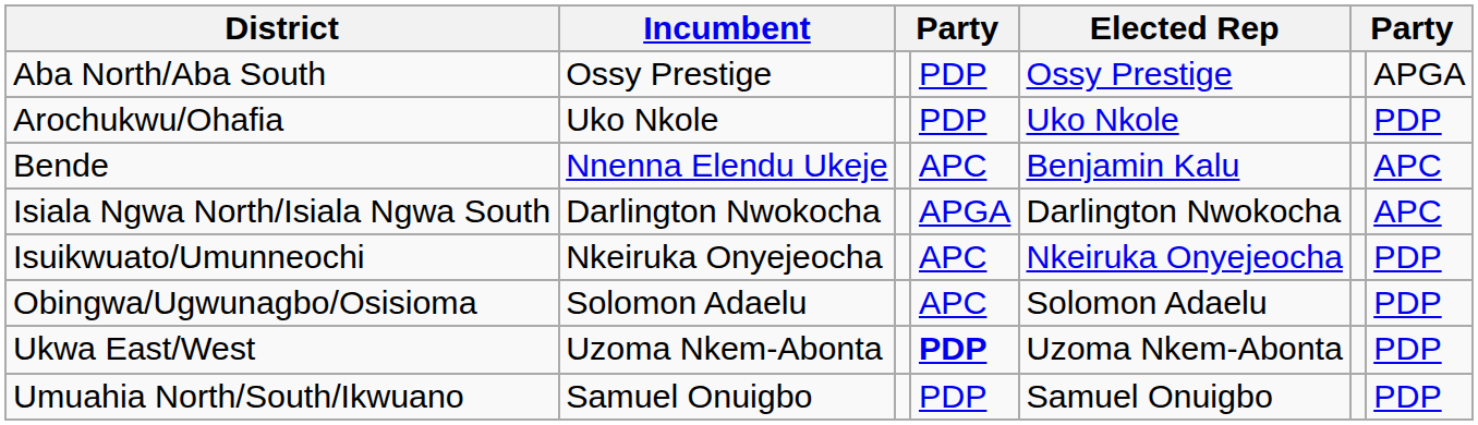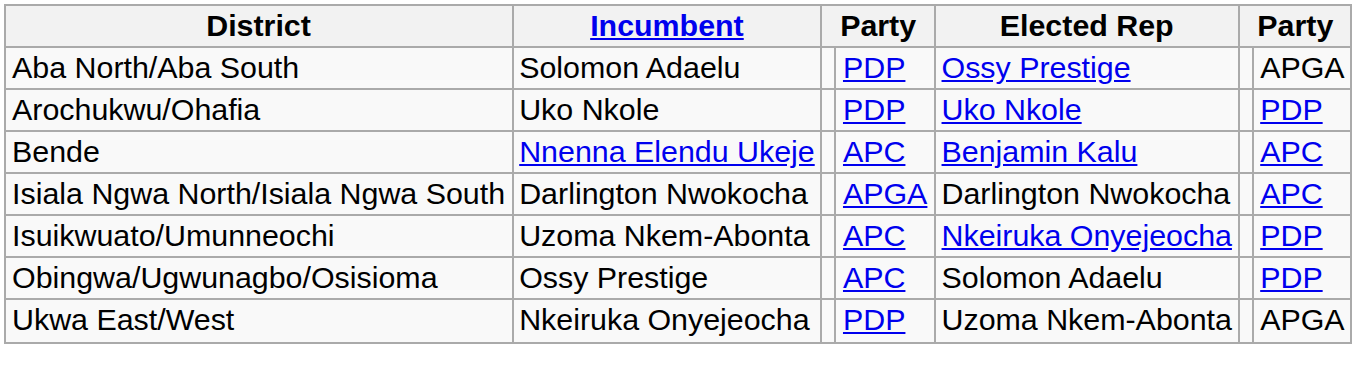Aba North/Aba South | Incumbent: Ossy Prestige -> Solomon Adaelu
Isuikwuato/Umunneochi | Incumbent: Nkeiruka Onyejeocha -> Uzoma Nkem-Abonta
Obingwa/Ugwunagbo/Osisioma | Incumbent: Solomon Adaelu -> Ossy Prestige
Ukwa East/West | Incumbent: Uzoma Nkem-Abonta -> Nkeiruka Onyejeocha
Ukwa East/West | column 4: bold -> normal
Ukwa East/West | column 7: PDP -> APGA
- row: Umuahia North/South/Ikwuano | Samuel Onuigbo | PDP | Samuel Onuigbo | PDP
